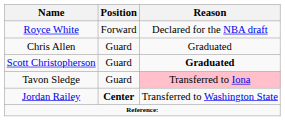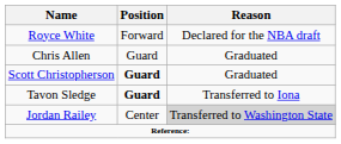Scott Christopherson | Position: normal -> bold
Scott Christopherson | Reason: bold -> normal
Tavon Sledge | Position: normal -> bold
Tavon Sledge | Reason: pink background -> no background
Jordan Railey | Position: bold -> normal
Jordan Railey | Reason: no background -> lightgrey background
